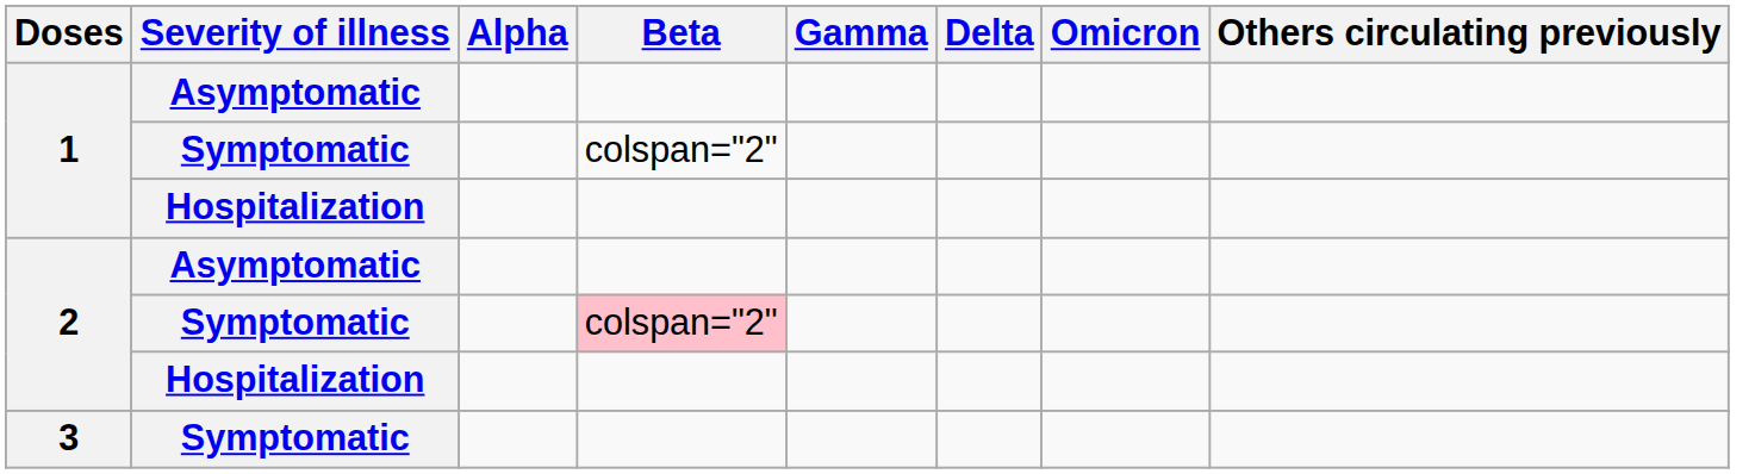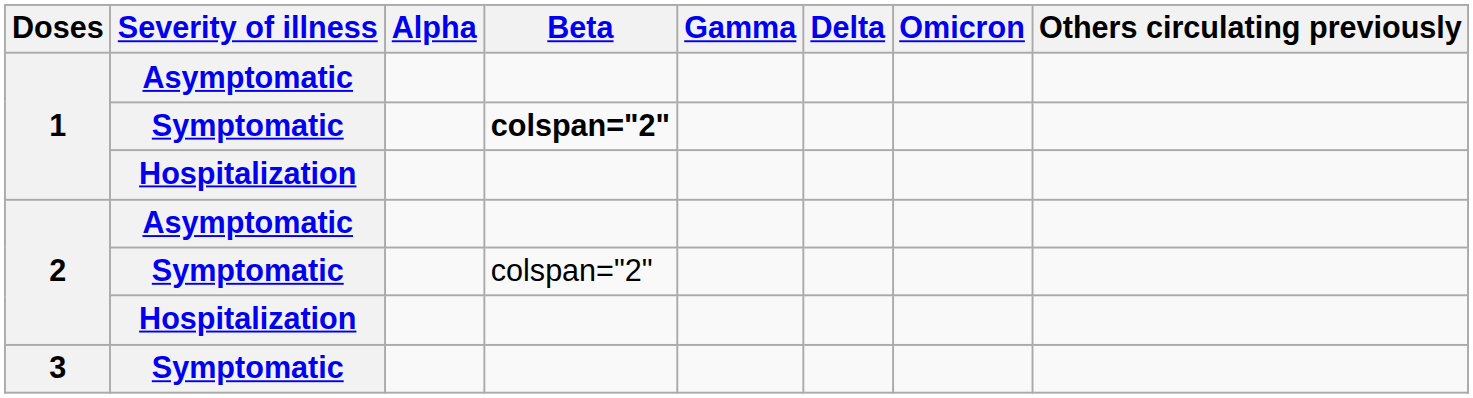1 / Symptomatic | Beta: normal -> bold
2 / Symptomatic | Beta: pink background -> no background
